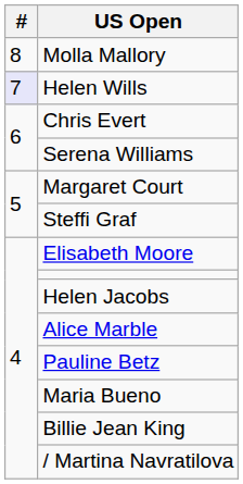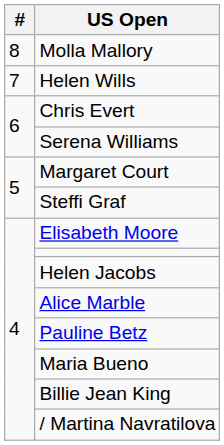Helen Wills | #: lavender background -> no background
